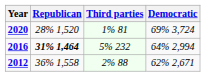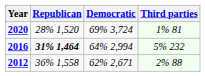columns swapped: Democratic <-> Third parties
